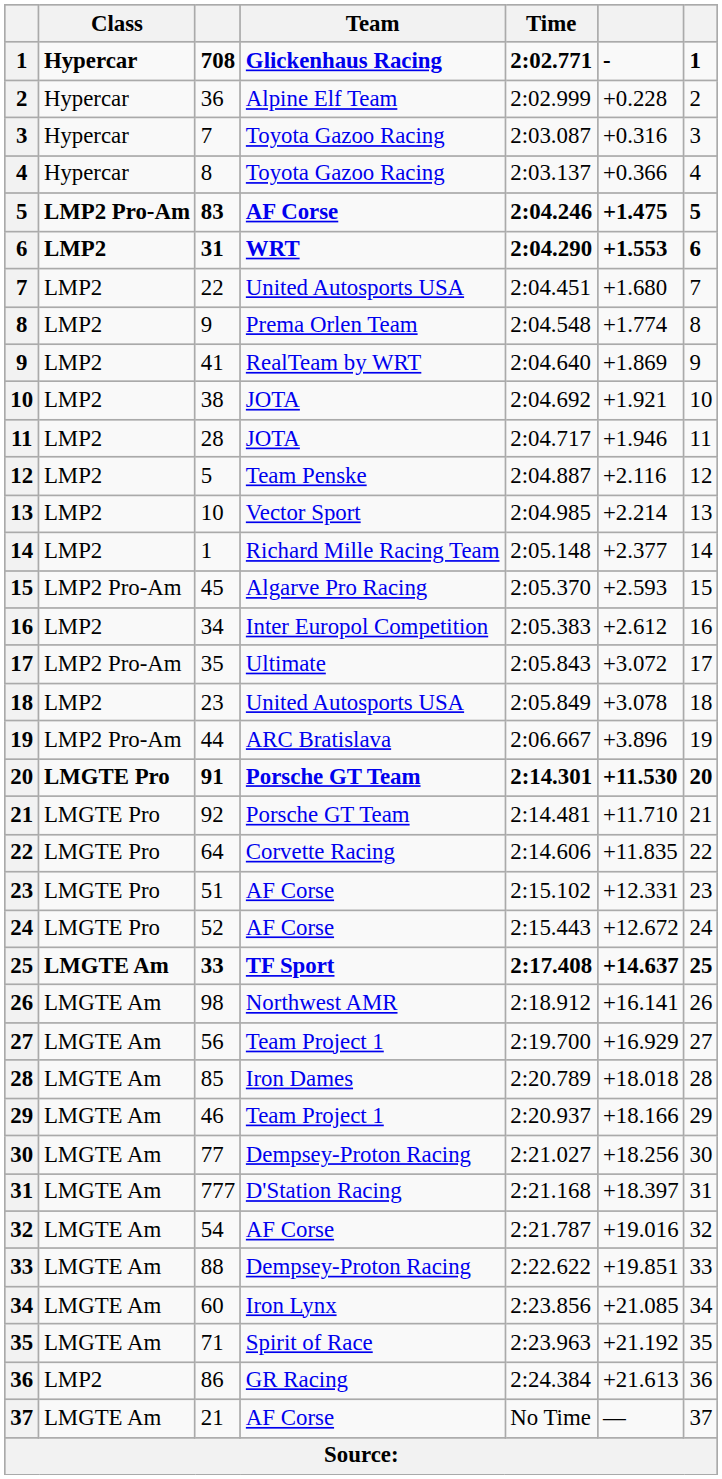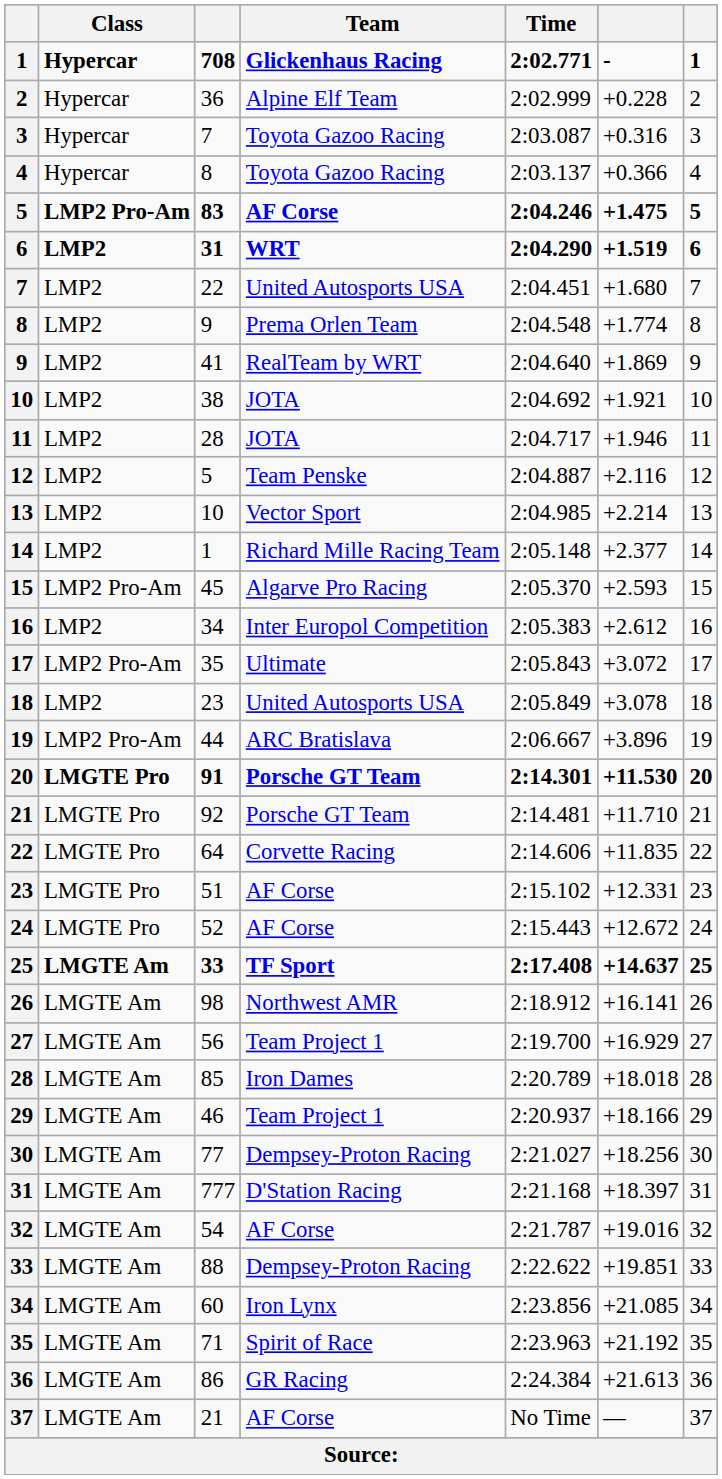row 7 | column 6: +1.553 -> +1.519
row 37 | Class: LMP2 -> LMGTE Am
